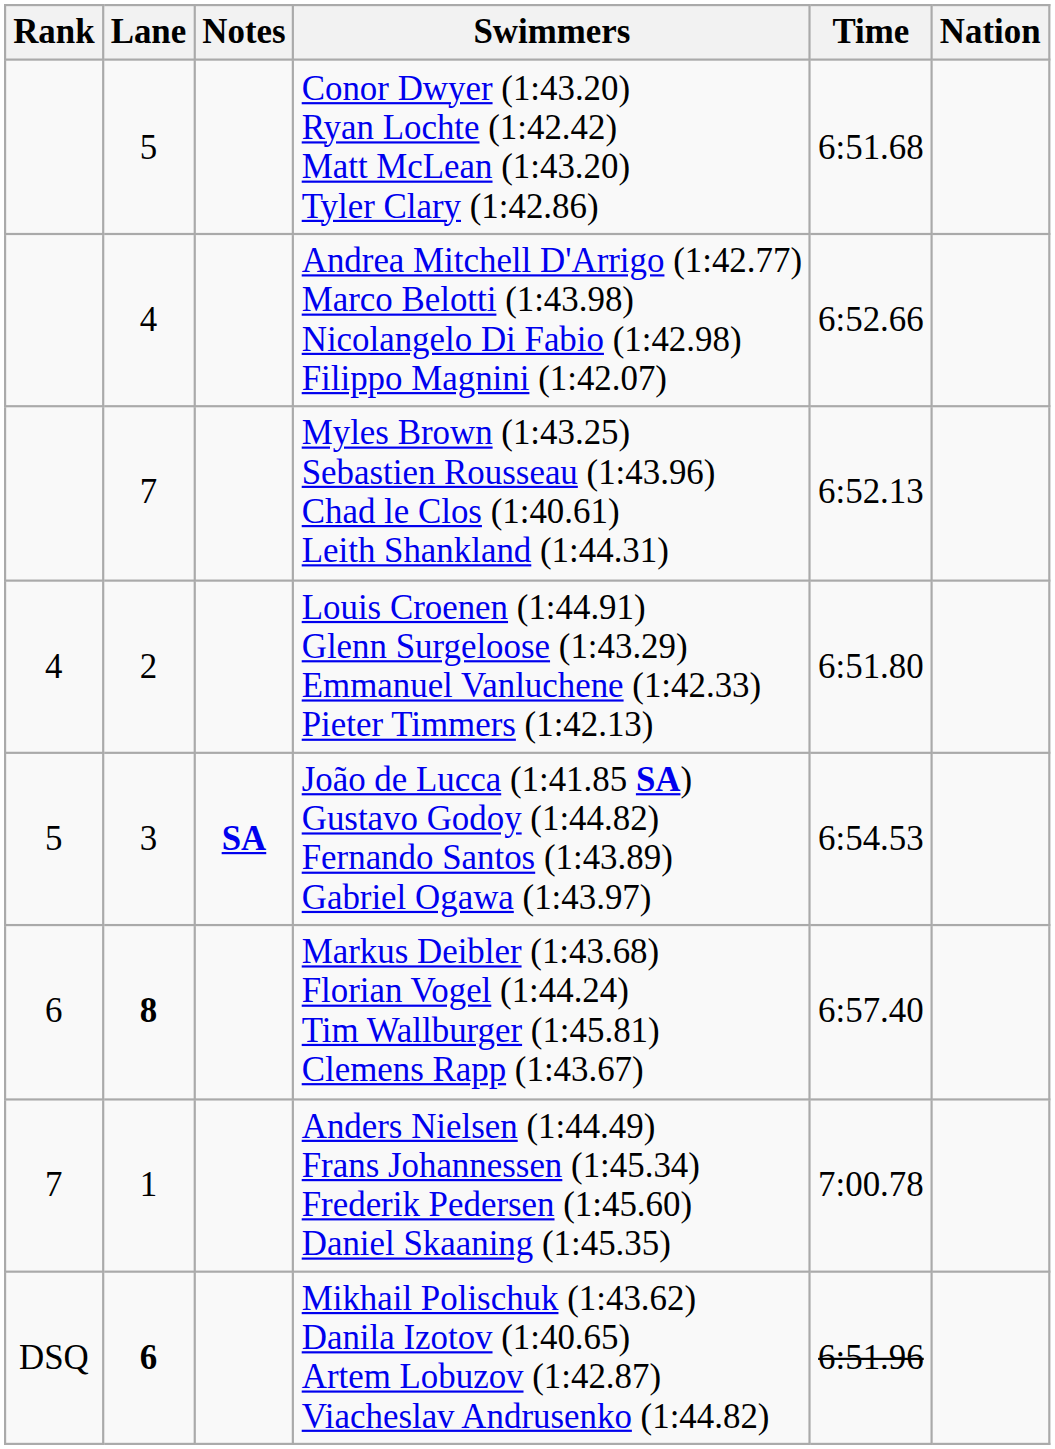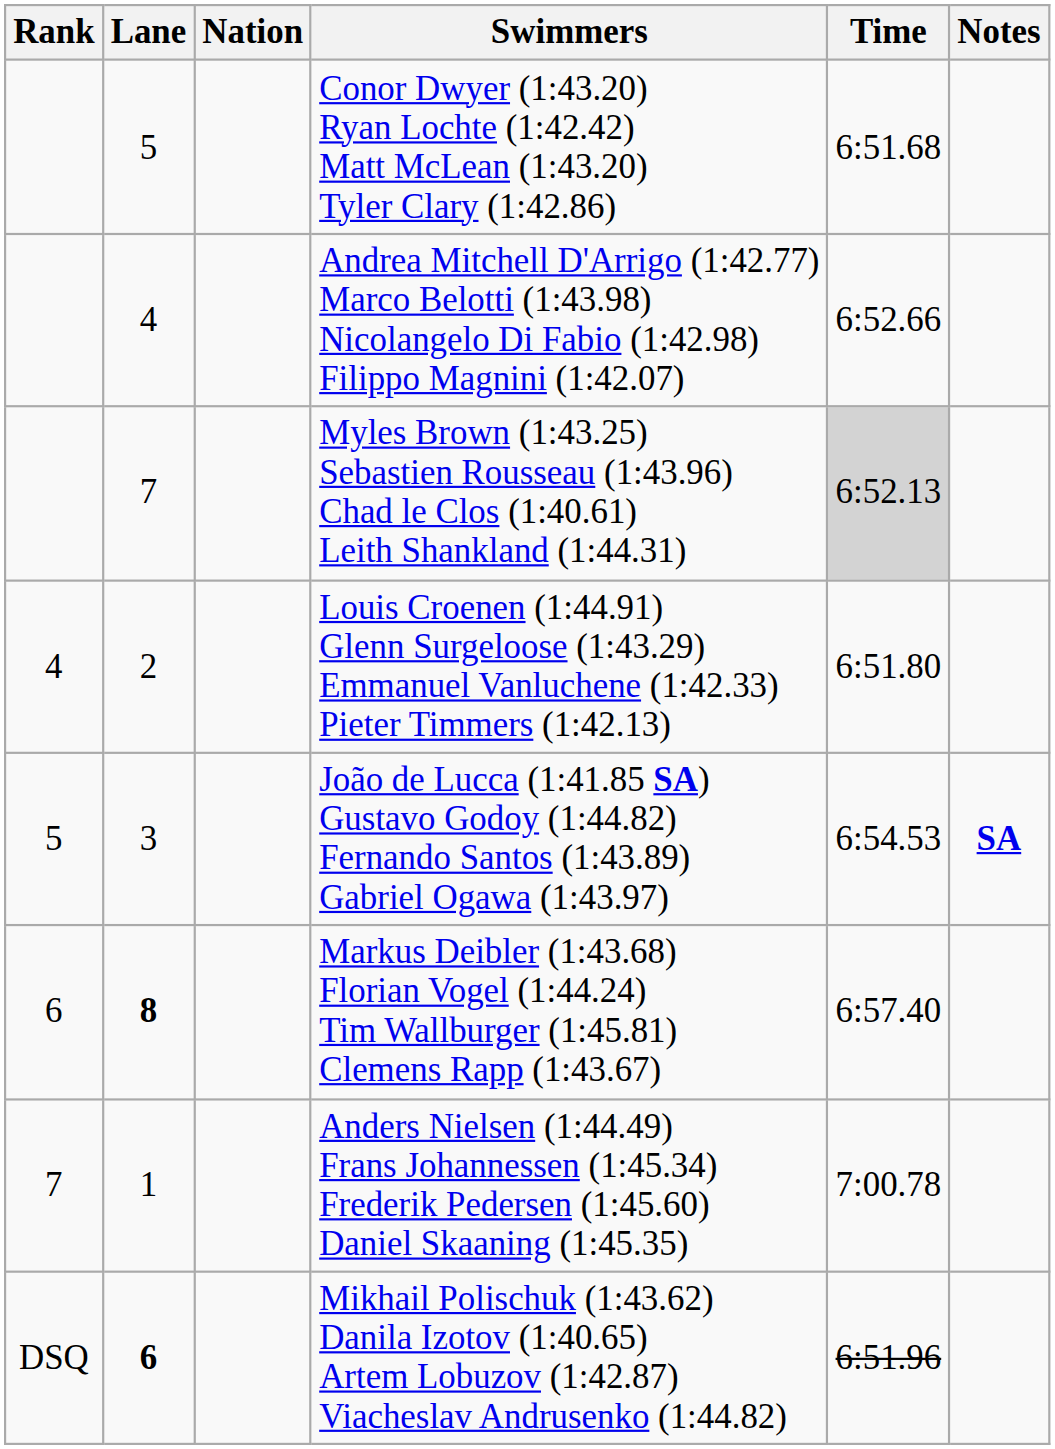columns swapped: Nation <-> Notes
row 4 | Time: no background -> lightgrey background
